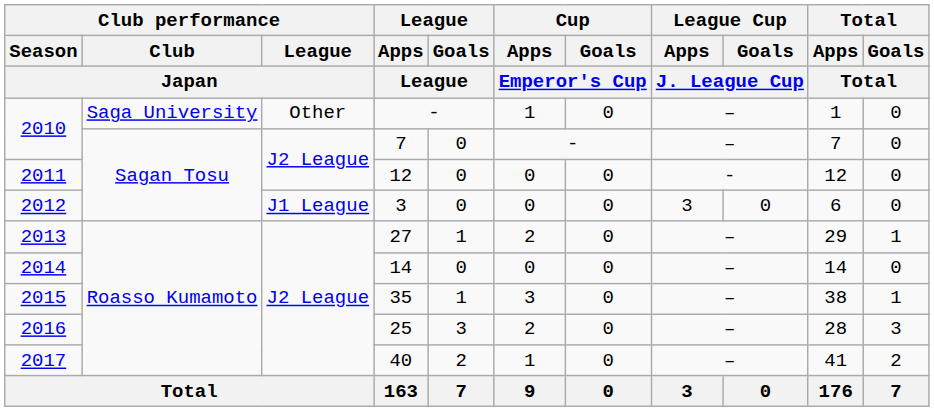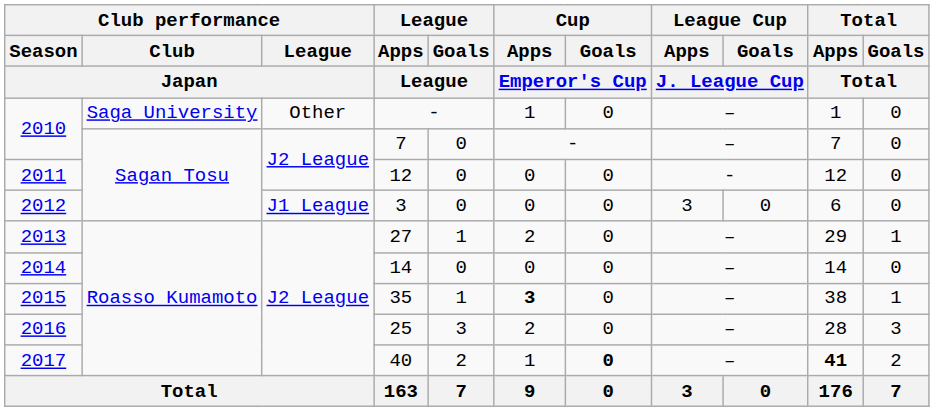35 | Cup / Apps / Emperor's Cup: normal -> bold
40 | Cup / Goals / Emperor's Cup: normal -> bold
40 | Total / Apps / Total: normal -> bold
